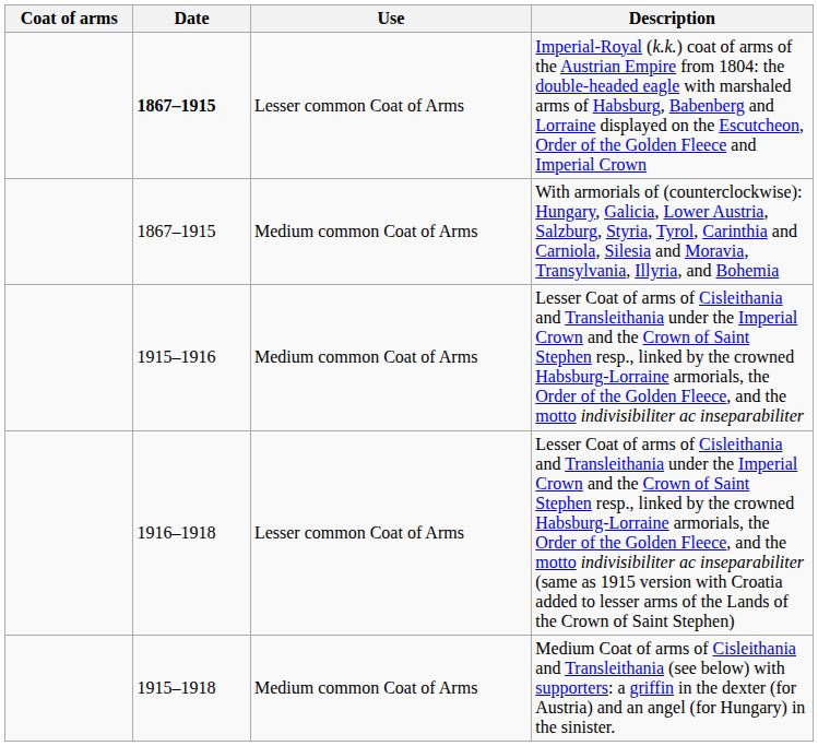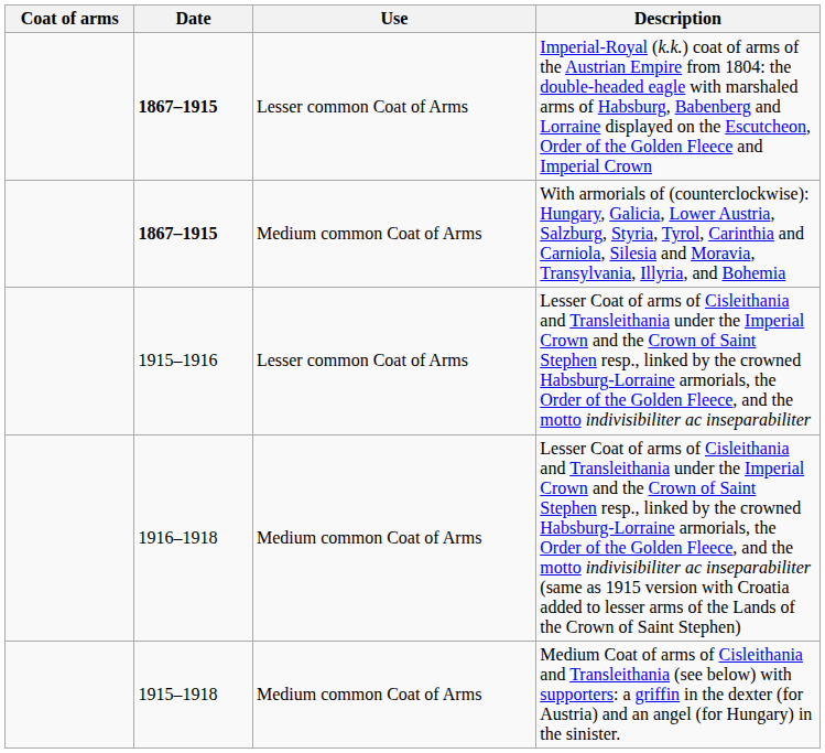row 3 | Date: normal -> bold
row 4 | Use: Medium common Coat of Arms -> Lesser common Coat of Arms
row 5 | Use: Lesser common Coat of Arms -> Medium common Coat of Arms
